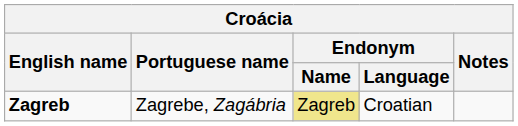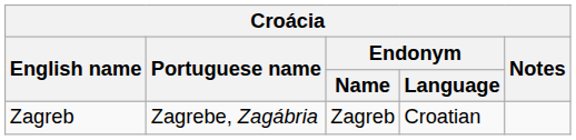row 4 | English name: bold -> normal
row 4 | Endonym / Name: khaki background -> no background
